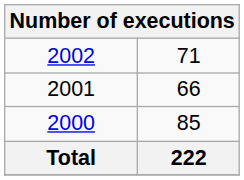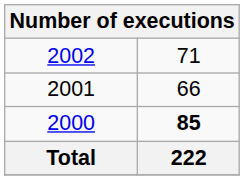2000 | column 2: normal -> bold
